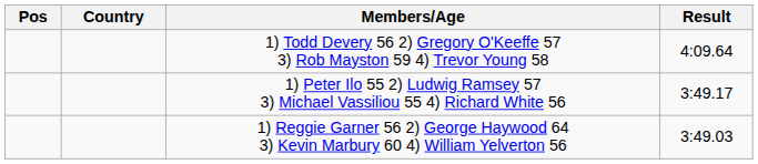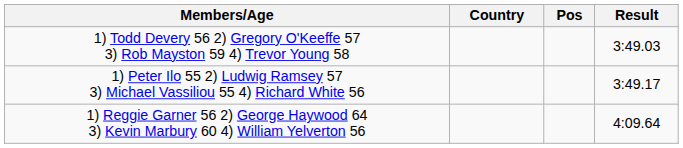columns swapped: Pos <-> Members/Age
row 2 | Result: 4:09.64 -> 3:49.03
row 4 | Result: 3:49.03 -> 4:09.64
